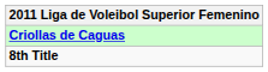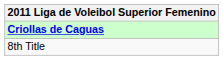row 3 | column 1: bold -> normal
